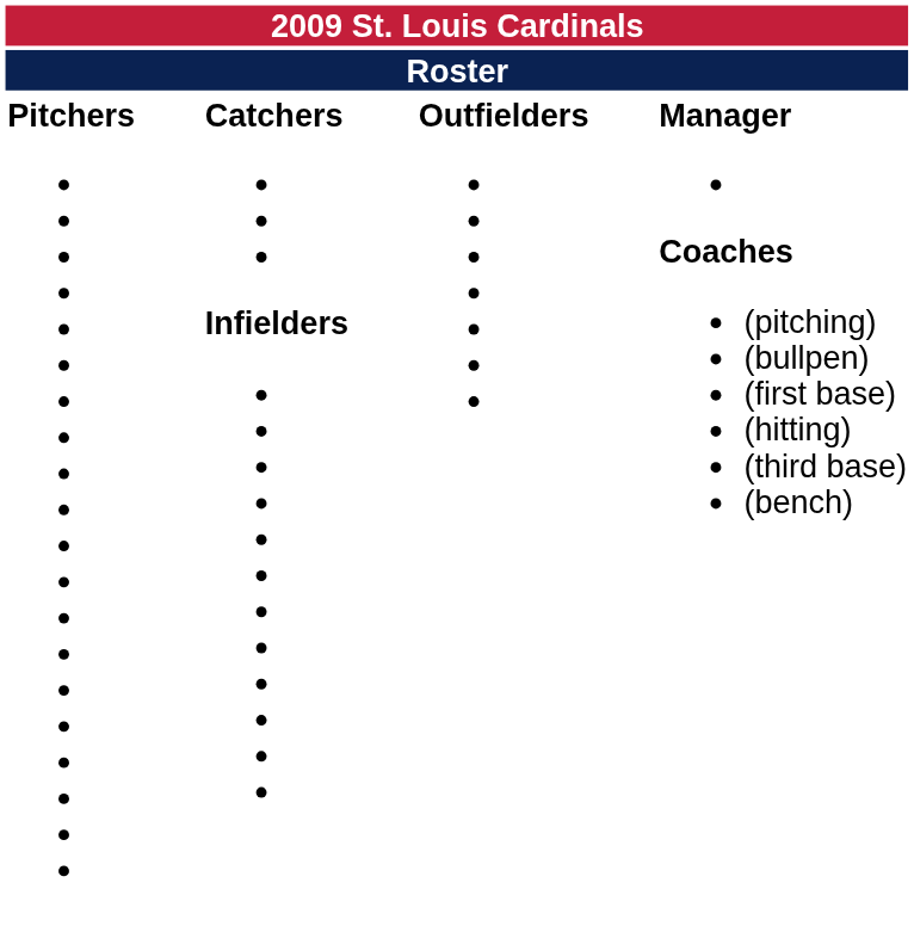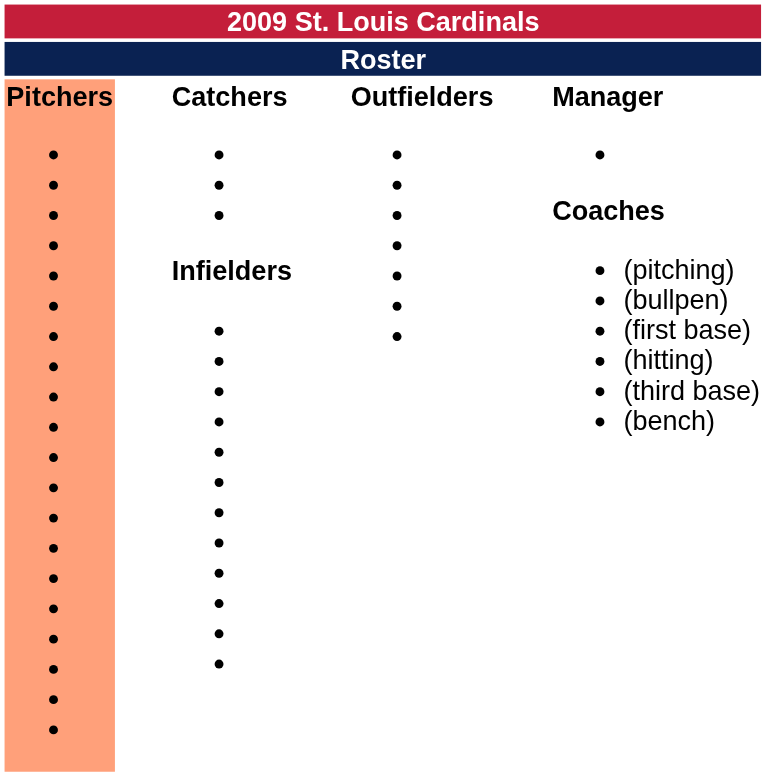Pitchers | column 1: no background -> lightsalmon background
